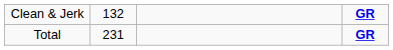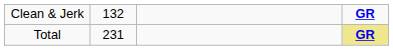row 2 | column 4: no background -> khaki background
